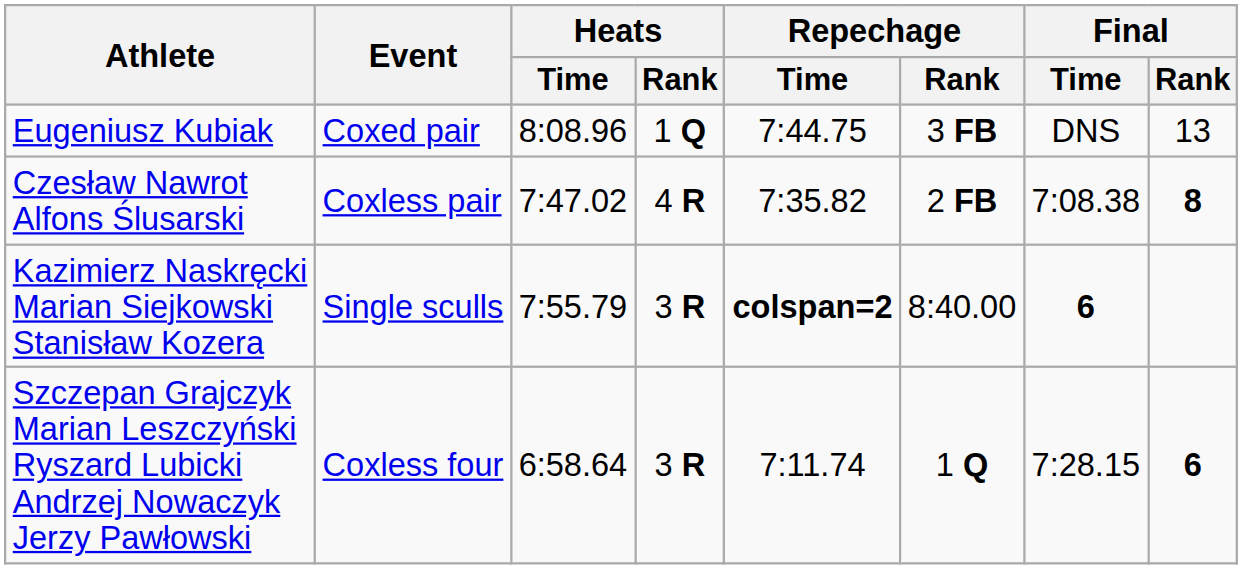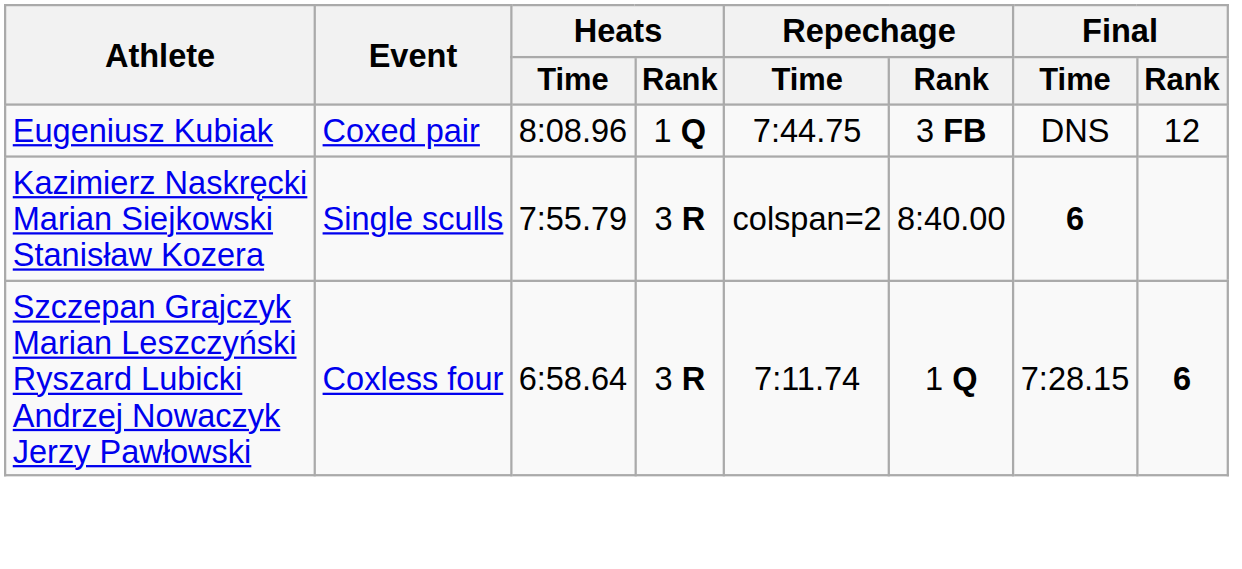Eugeniusz Kubiak | Final / Rank: 13 -> 12
- row: Czesław Nawrot Alfons Ślusarski | Coxless pair | 7:47.02 | 4 R | 7:35.82 | 2 FB | 7:08.38 | 8
Kazimierz Naskręcki Marian Siejkowski Stanisław Kozera | Repechage / Time: bold -> normal
